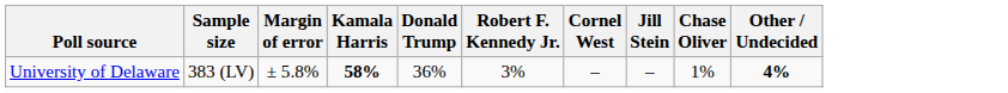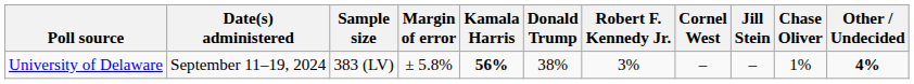+ column: Date(s) administered | September 11–19, 2024
University of Delaware | Kamala Harris: 58% -> 56%
University of Delaware | Donald Trump: 36% -> 38%
